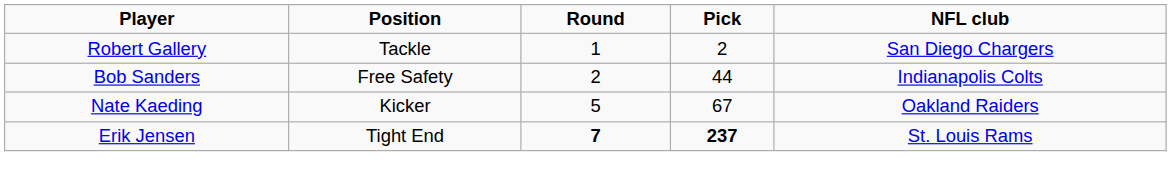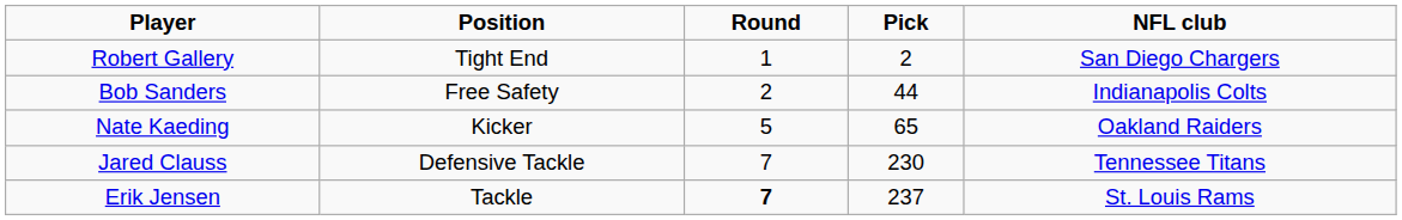Robert Gallery | Position: Tackle -> Tight End
Nate Kaeding | Pick: 67 -> 65
+ row: Jared Clauss | Defensive Tackle | 7 | 230 | Tennessee Titans
Erik Jensen | Position: Tight End -> Tackle
Erik Jensen | Pick: bold -> normal
